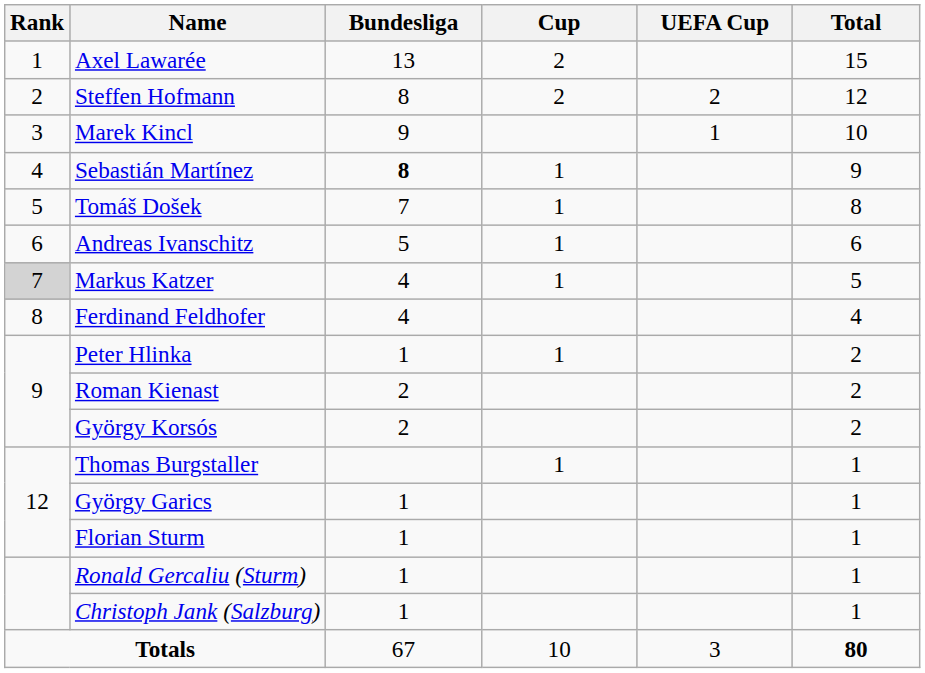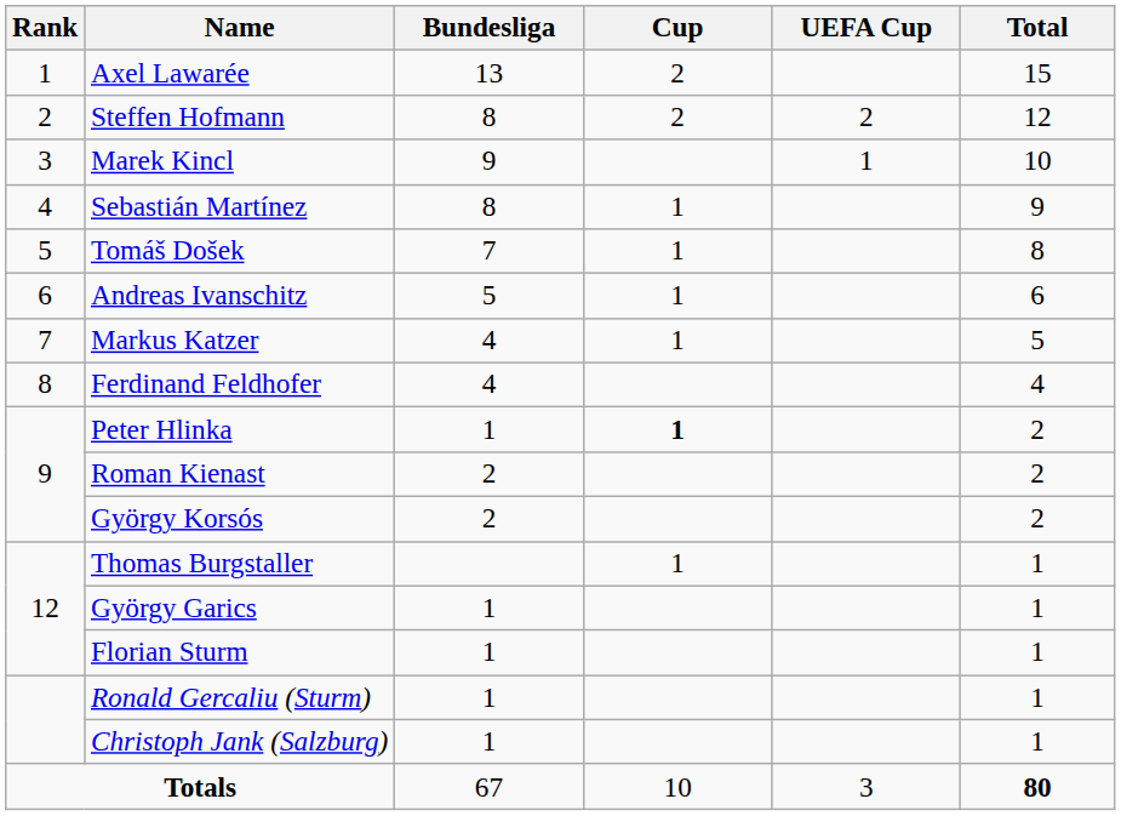Sebastián Martínez | Bundesliga: bold -> normal
Markus Katzer | Rank: lightgrey background -> no background
Peter Hlinka | Cup: normal -> bold
